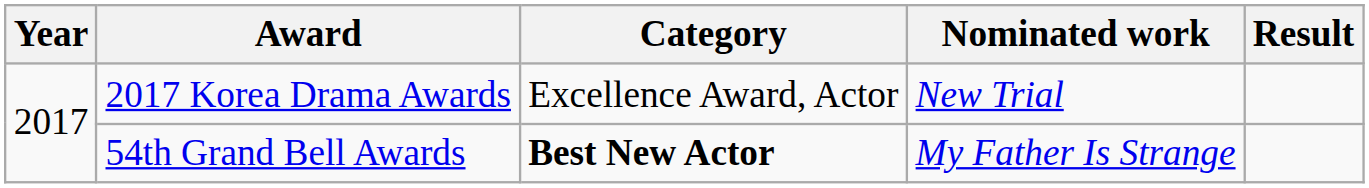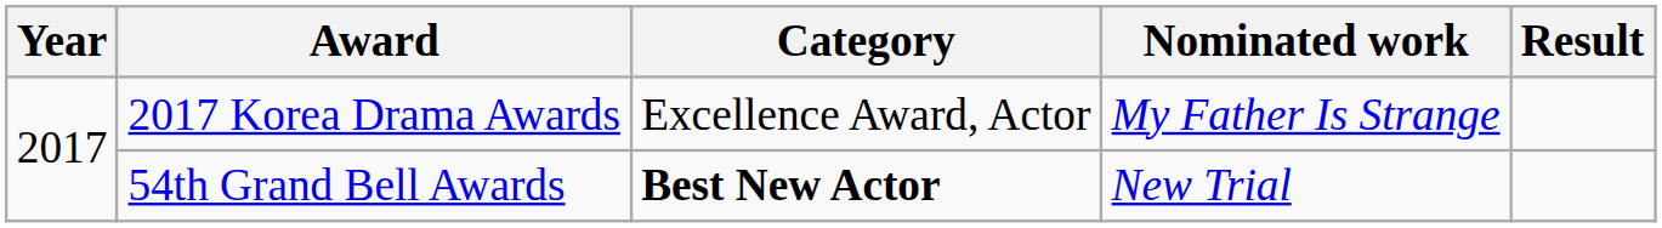2017 Korea Drama Awards | Nominated work: New Trial -> My Father Is Strange
54th Grand Bell Awards | Nominated work: My Father Is Strange -> New Trial
